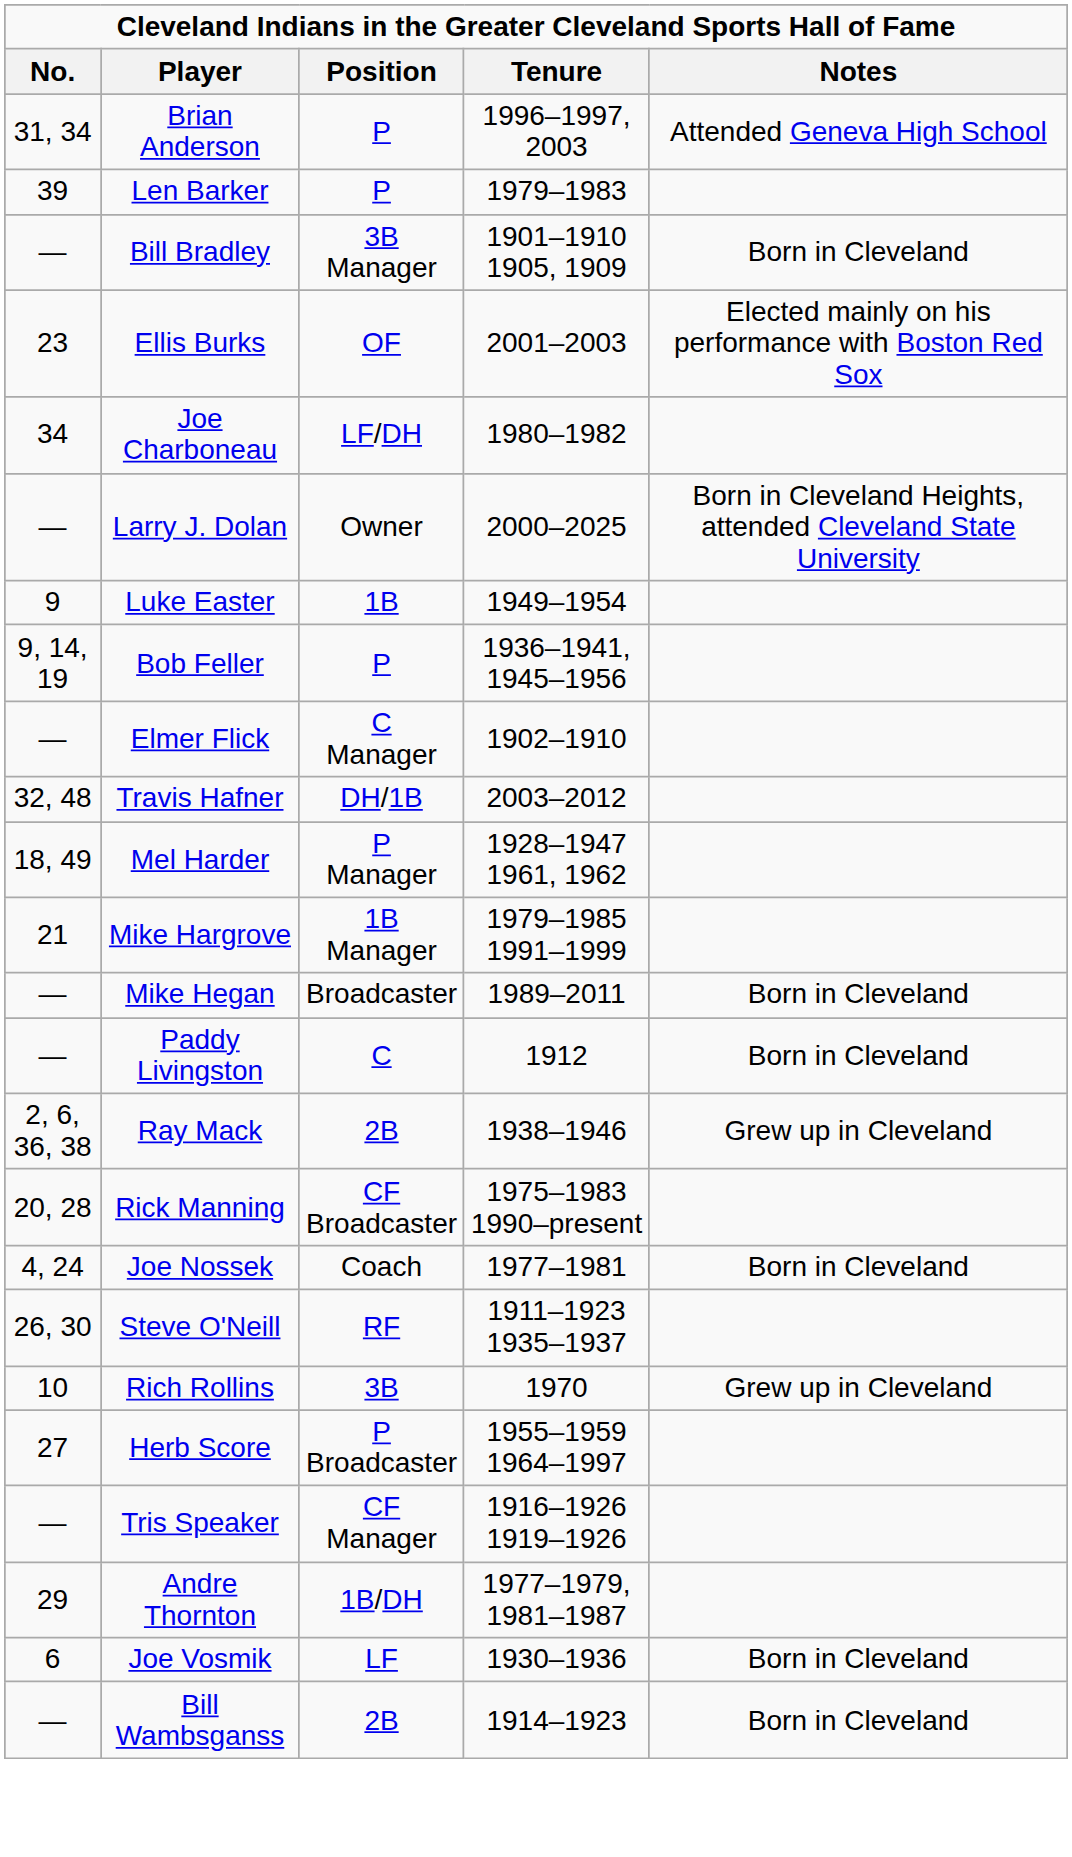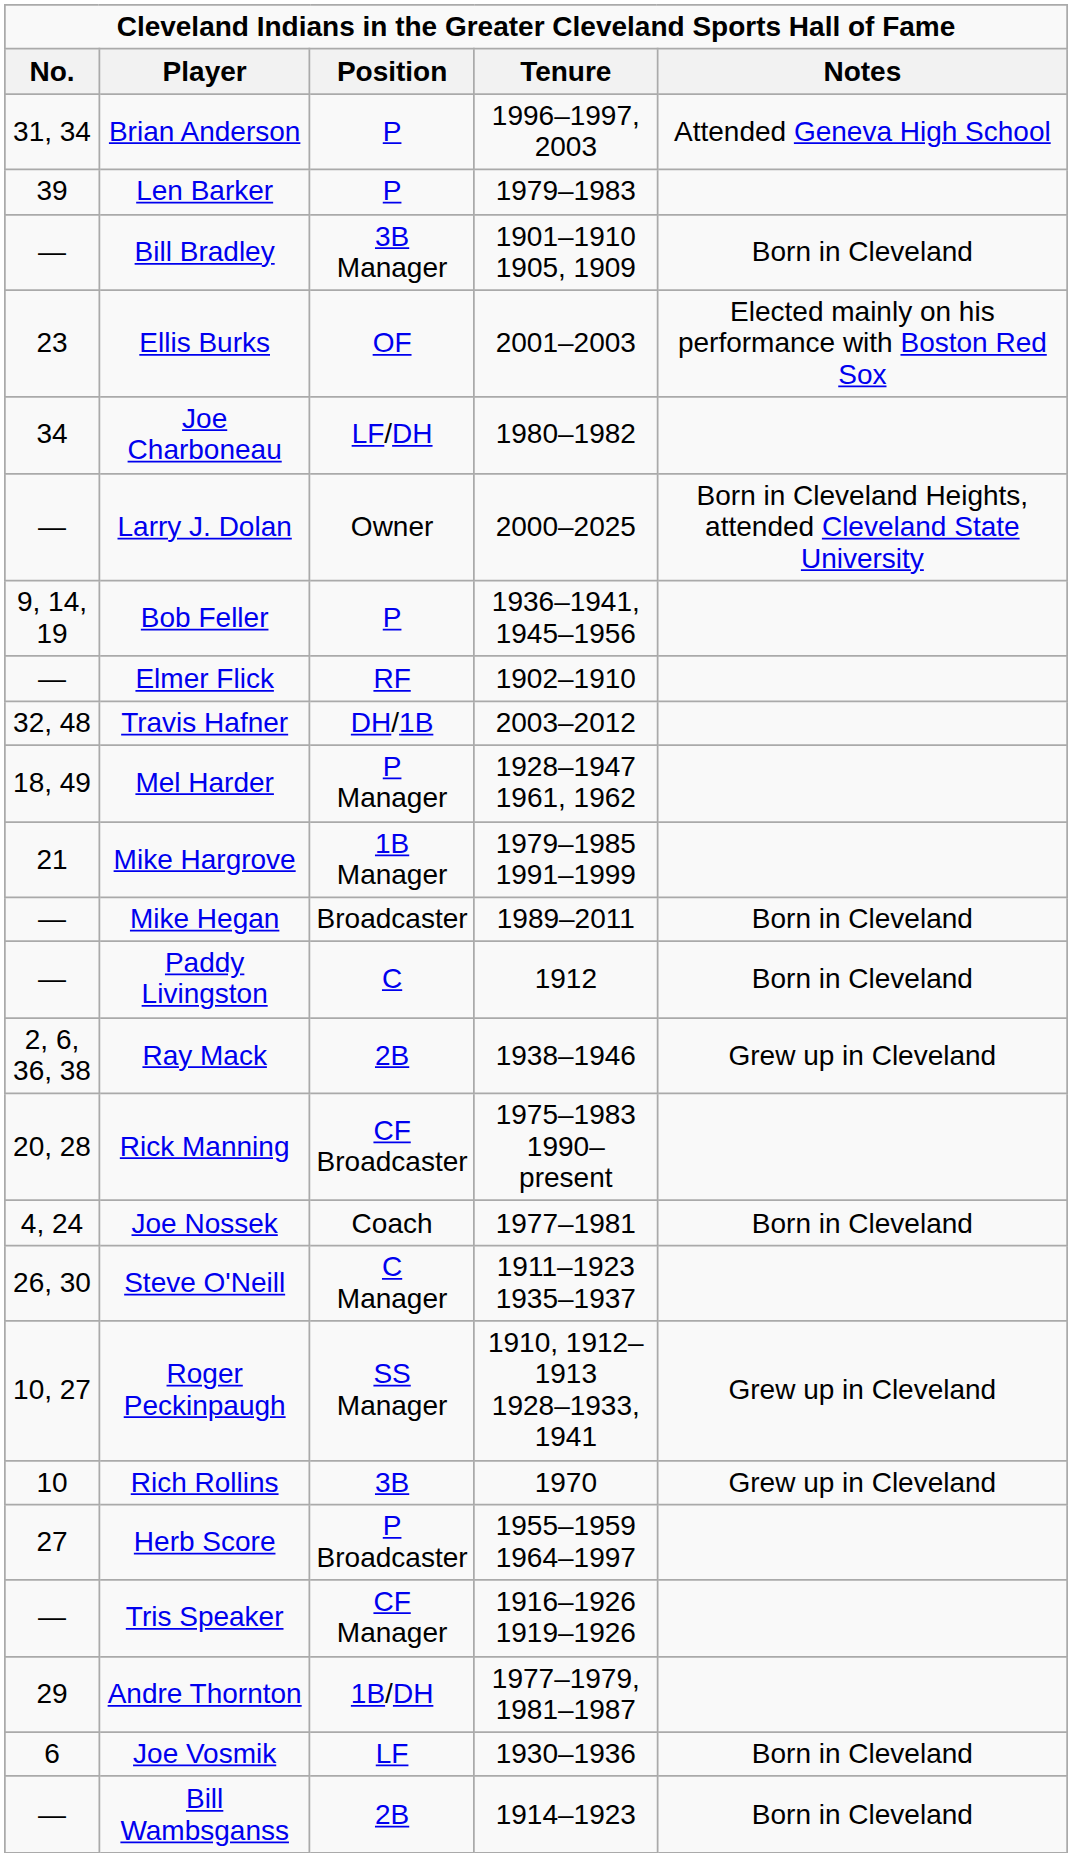- row: 9 | Luke Easter | 1B | 1949–1954
Elmer Flick | Position: C Manager -> RF
Steve O'Neill | Position: RF -> C Manager
+ row: 10, 27 | Roger Peckinpaugh | SS Manager | 1910, 1912–1913 1928–1933, 1941 | Grew up in Cleveland
